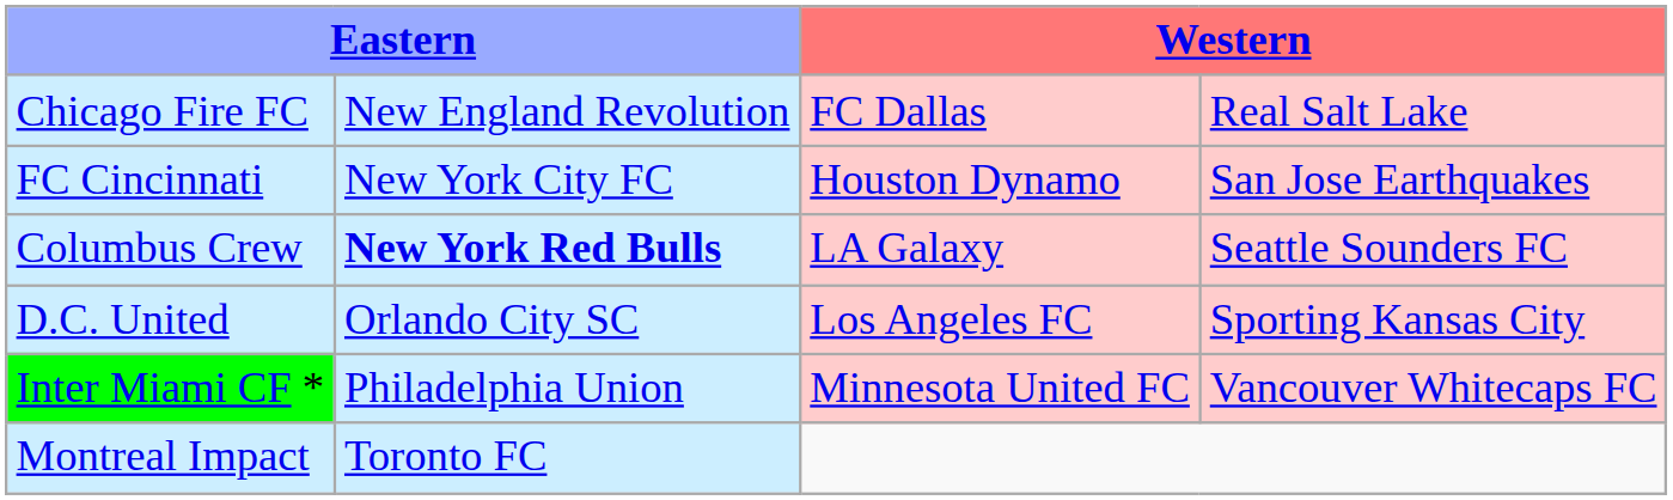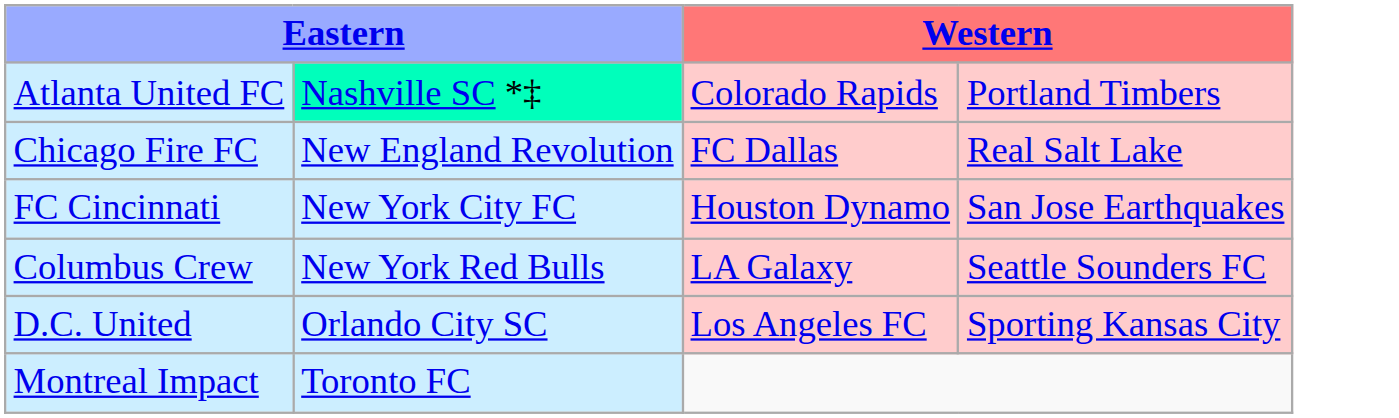+ row: Atlanta United FC | Nashville SC *‡ | Colorado Rapids | Portland Timbers
Columbus Crew | column 2: bold -> normal
- row: Inter Miami CF * | Philadelphia Union | Minnesota United FC | Vancouver Whitecaps FC
